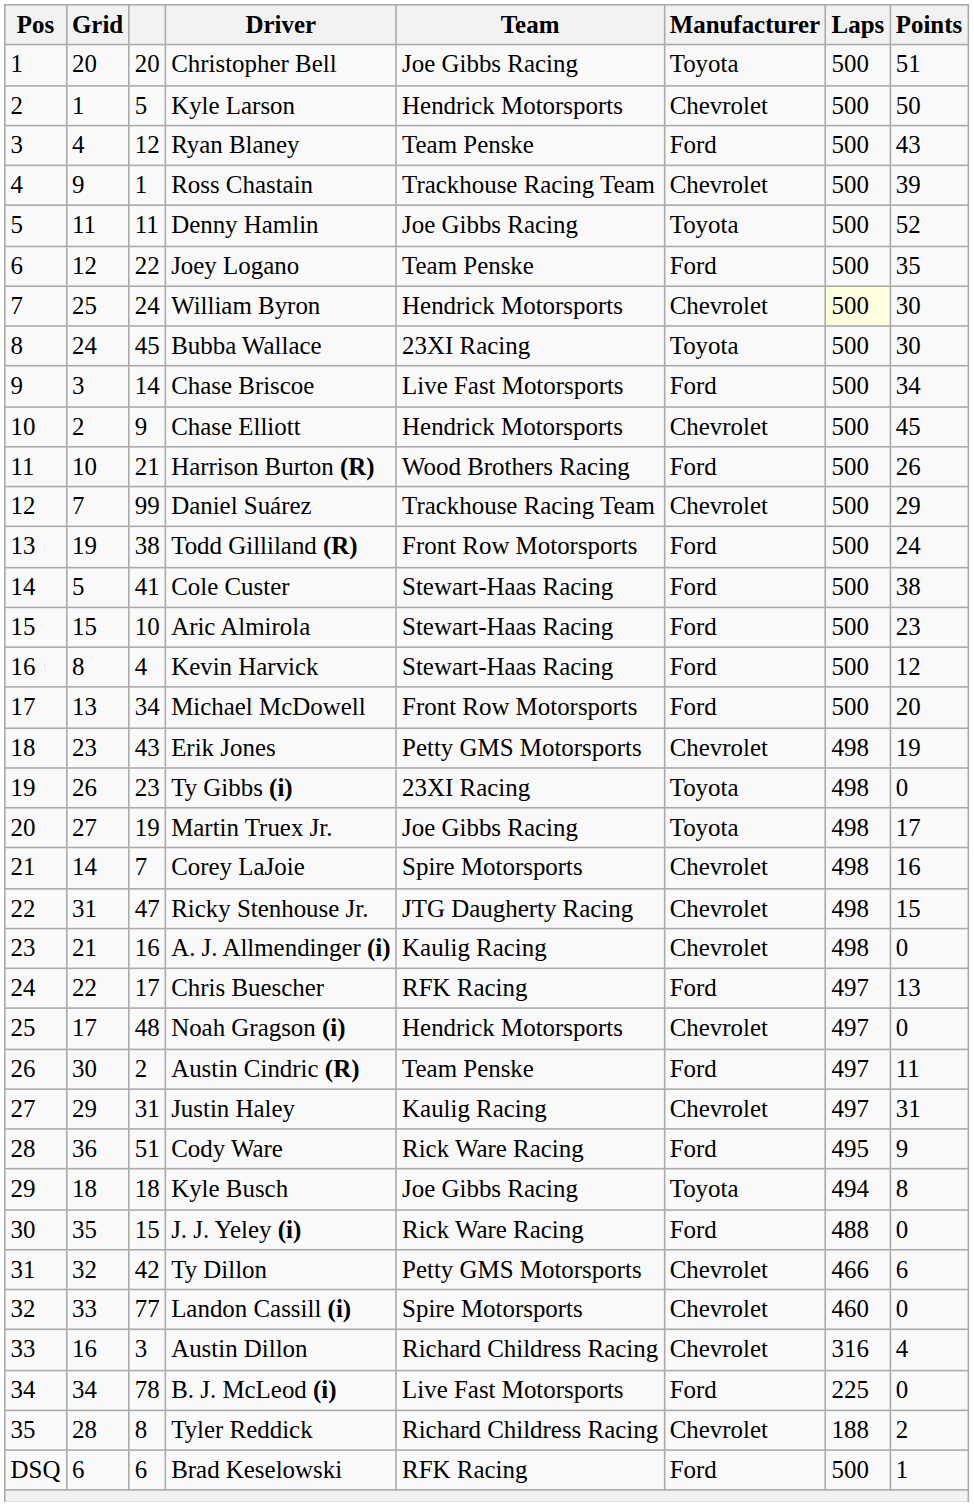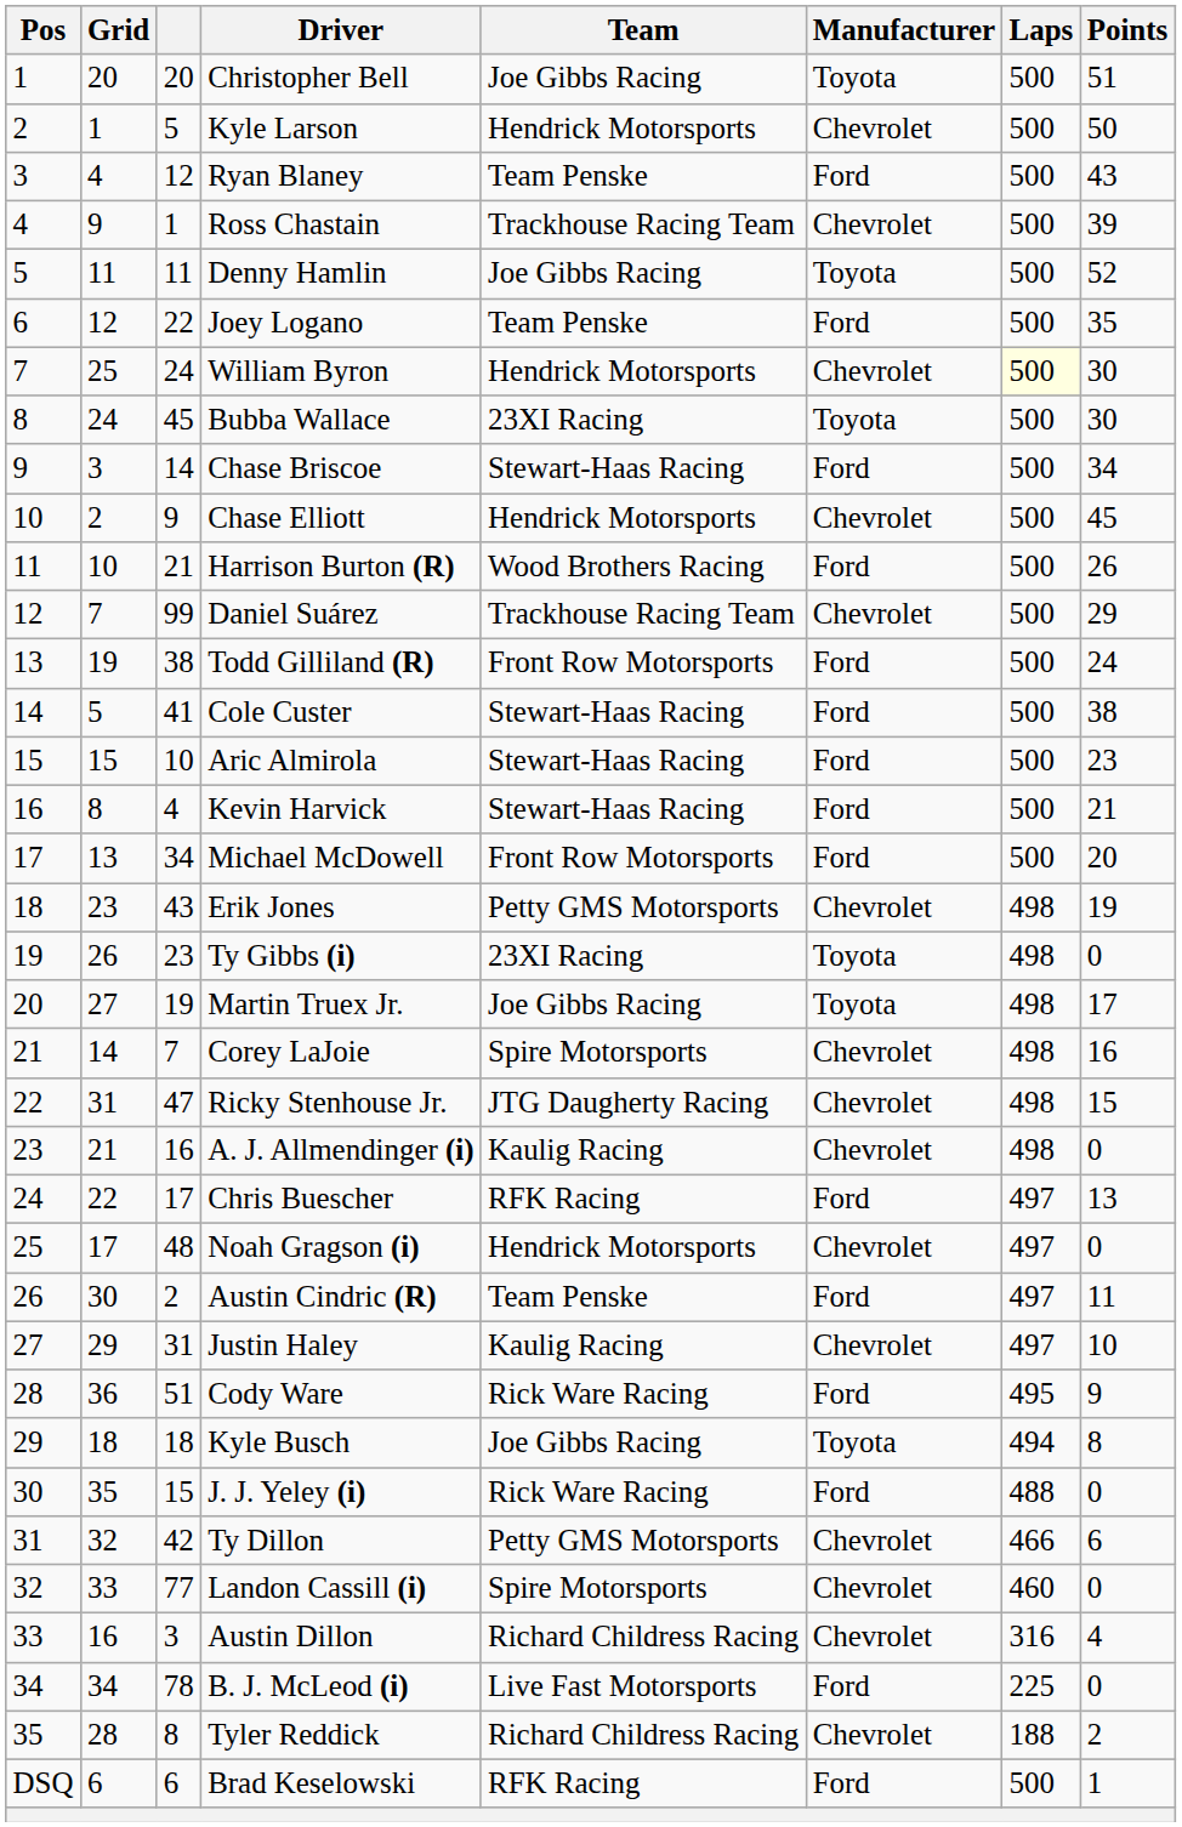Chase Briscoe | Team: Live Fast Motorsports -> Stewart-Haas Racing
Kevin Harvick | Points: 12 -> 21
Justin Haley | Points: 31 -> 10
